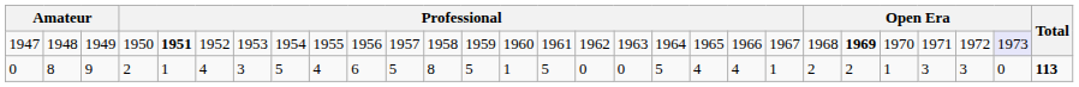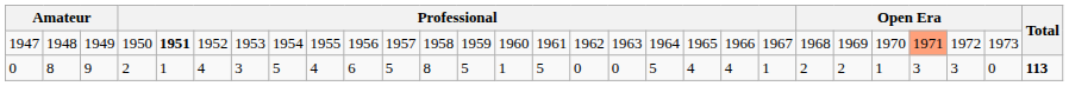1947 | column 23: bold -> normal
1947 | column 25: no background -> lightsalmon background
1947 | column 27: lavender background -> no background
